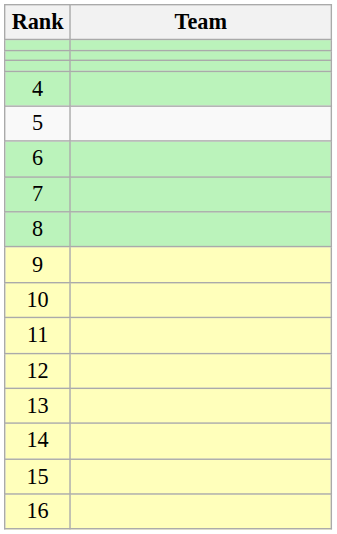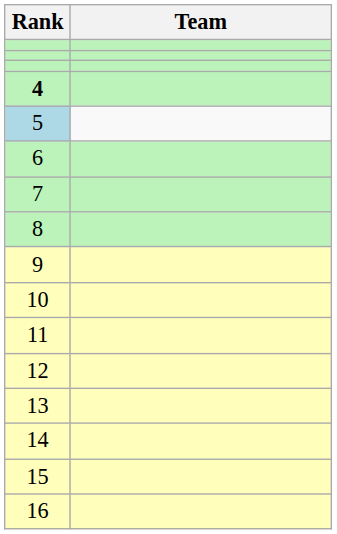row 5 | Rank: normal -> bold
row 6 | Rank: no background -> lightblue background
